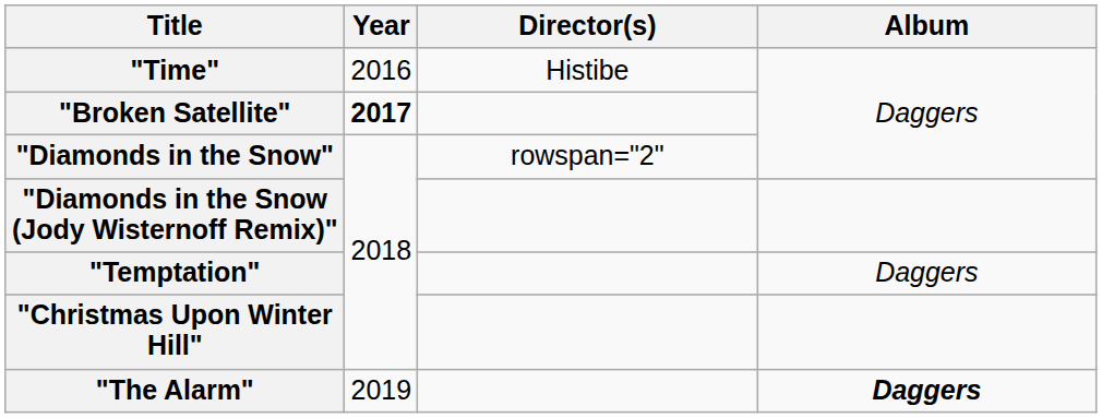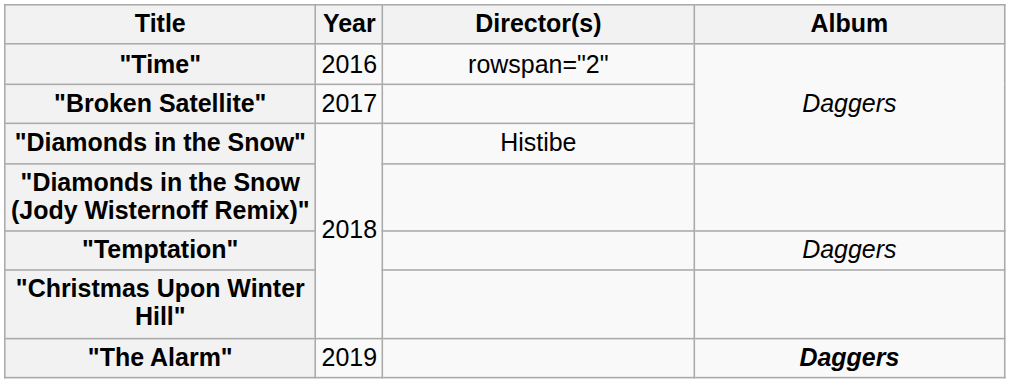"Time" | Director(s): Histibe -> rowspan="2"
"Broken Satellite" | Year: bold -> normal
"Diamonds in the Snow" | Director(s): rowspan="2" -> Histibe
